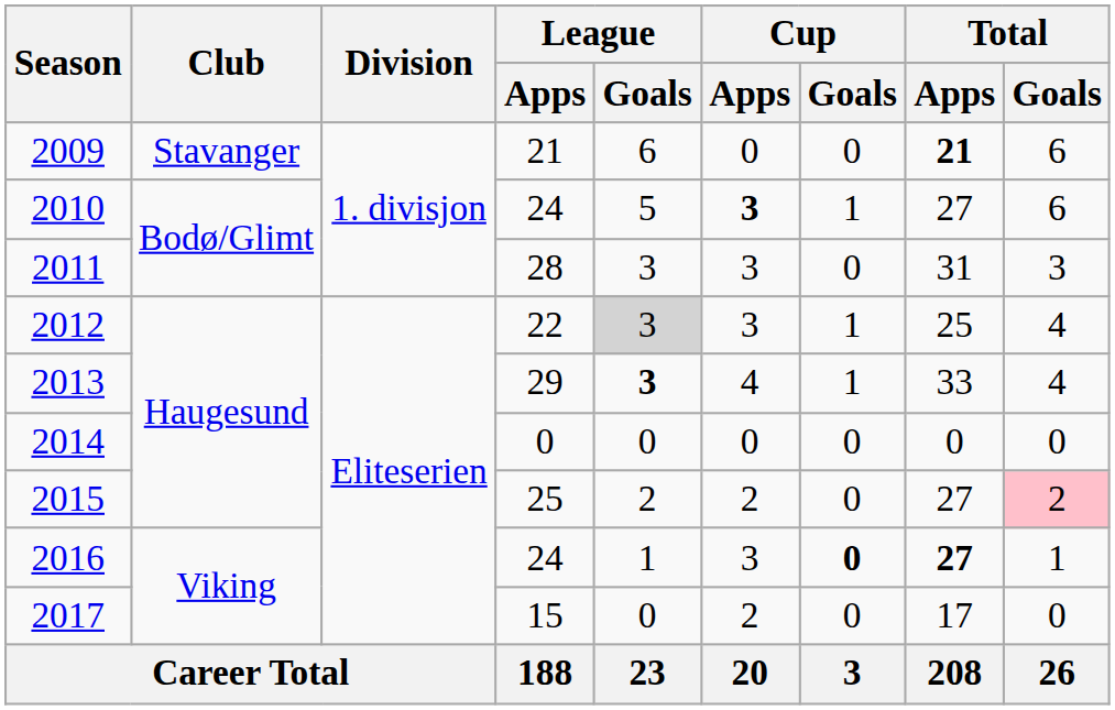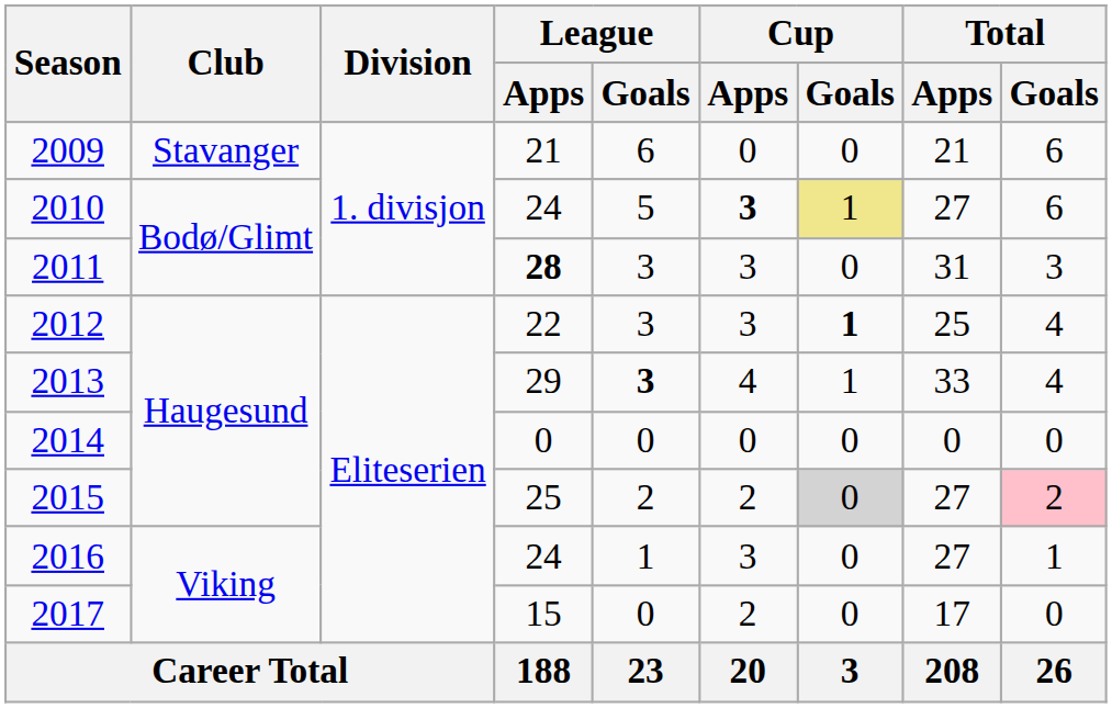2009 | Total / Apps: bold -> normal
2010 | Cup / Goals: no background -> khaki background
2011 | League / Apps: normal -> bold
2012 | League / Goals: lightgrey background -> no background
2012 | Cup / Goals: normal -> bold
2015 | Cup / Goals: no background -> lightgrey background
2016 | Cup / Goals: bold -> normal
2016 | Total / Apps: bold -> normal
